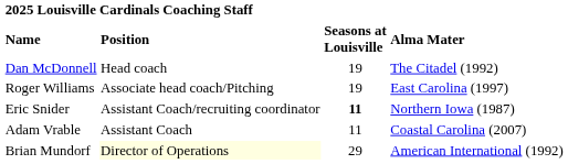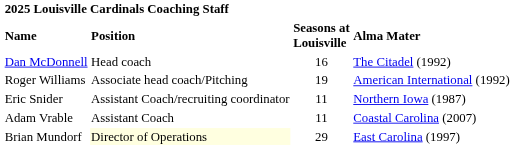Dan McDonnell | Seasons at Louisville: 19 -> 16
Roger Williams | Alma Mater: East Carolina (1997) -> American International (1992)
Eric Snider | Seasons at Louisville: bold -> normal
Brian Mundorf | Alma Mater: American International (1992) -> East Carolina (1997)
